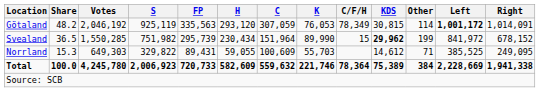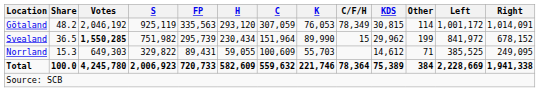Götaland | Left: bold -> normal
Svealand | Votes: normal -> bold
Svealand | KDS: bold -> normal
